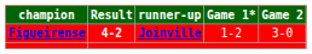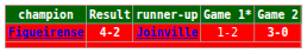Figueirense | Game 2: normal -> bold
